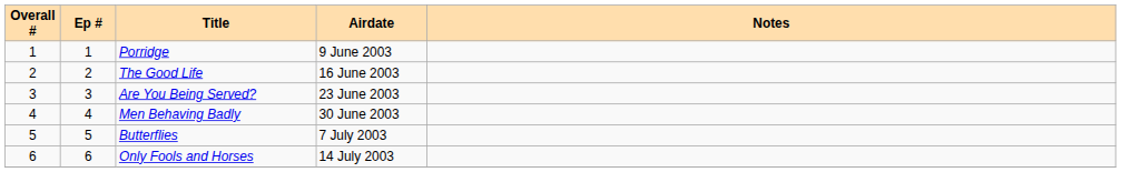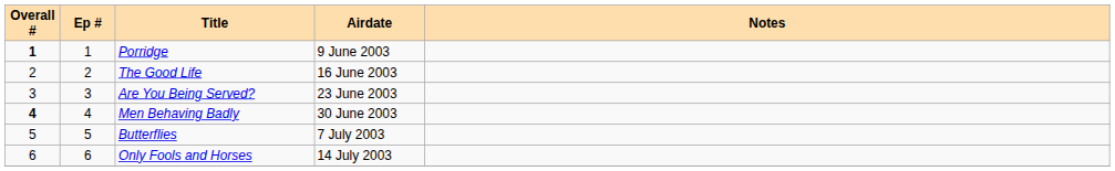Porridge | Overall #: normal -> bold
Men Behaving Badly | Overall #: normal -> bold
